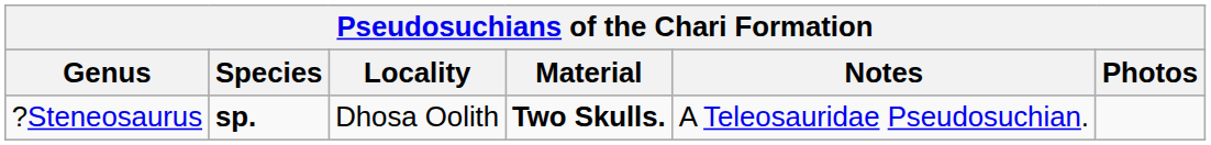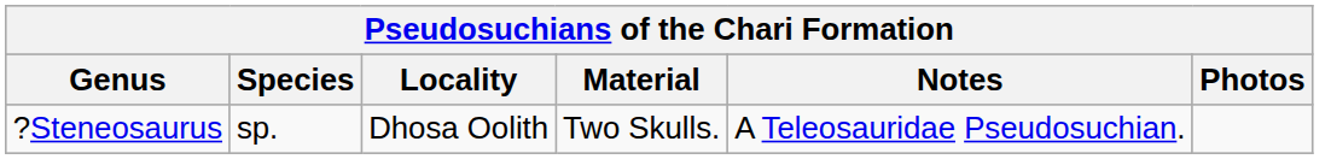?Steneosaurus | Species: bold -> normal
?Steneosaurus | Material: bold -> normal
